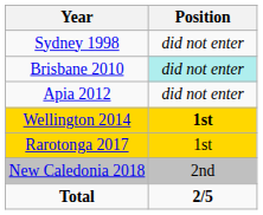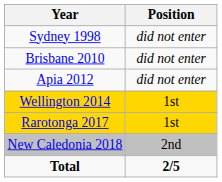Brisbane 2010 | Position: paleturquoise background -> no background
Wellington 2014 | Position: bold -> normal
